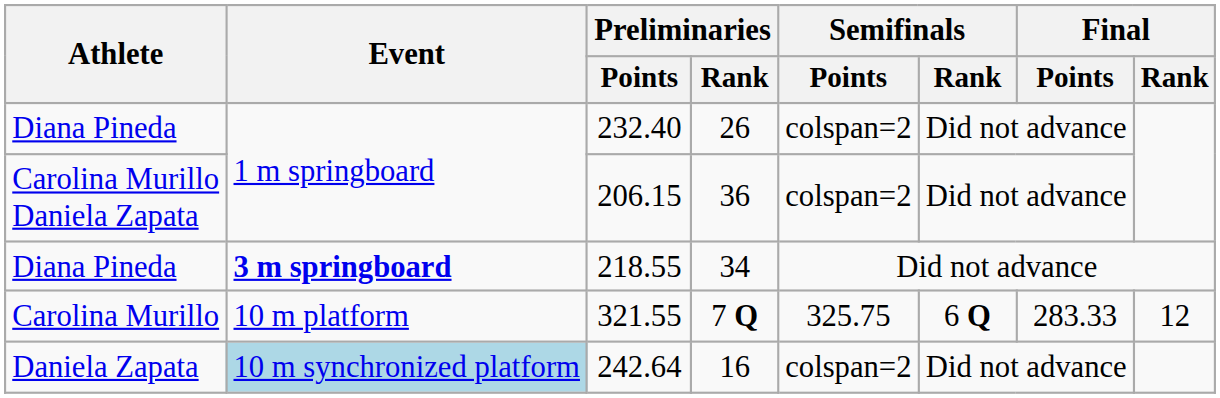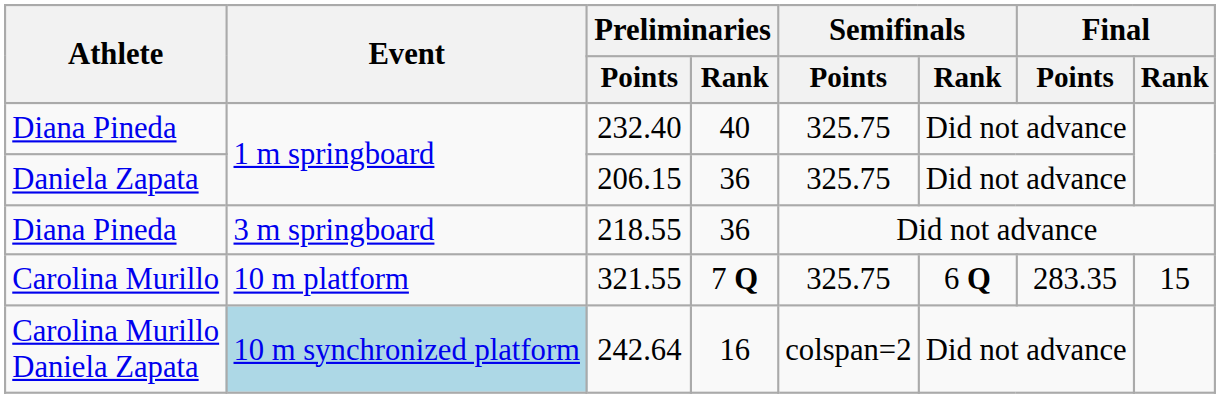232.40 | Preliminaries / Rank: 26 -> 40
232.40 | Semifinals / Points: colspan=2 -> 325.75
206.15 | Athlete: Carolina Murillo Daniela Zapata -> Daniela Zapata
206.15 | Semifinals / Points: colspan=2 -> 325.75
218.55 | Event: bold -> normal
218.55 | Preliminaries / Rank: 34 -> 36
321.55 | Final / Points: 283.33 -> 283.35
321.55 | Final / Rank: 12 -> 15
242.64 | Athlete: Daniela Zapata -> Carolina Murillo Daniela Zapata
